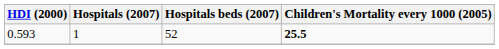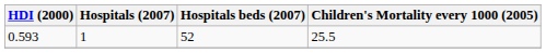0.593 | Children's Mortality every 1000 (2005): bold -> normal
